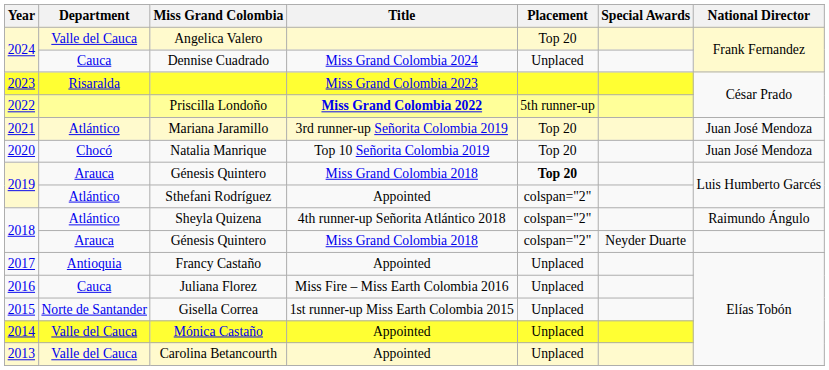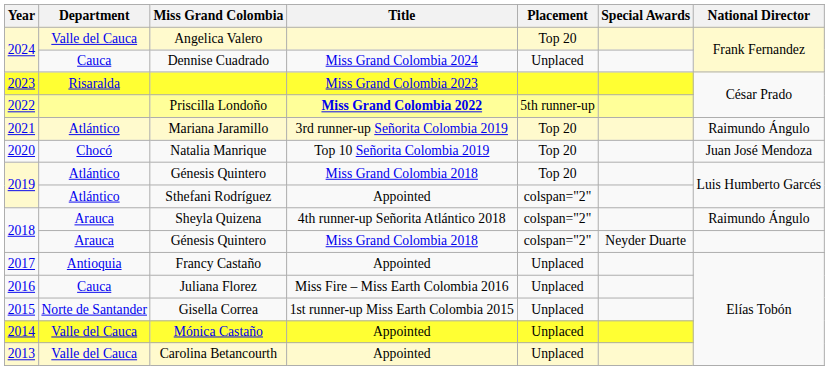Mariana Jaramillo | National Director: Juan José Mendoza -> Raimundo Ángulo
2019 / Génesis Quintero | Department: Arauca -> Atlántico
2019 / Génesis Quintero | Placement: bold -> normal
Sheyla Quizena | Department: Atlántico -> Arauca
